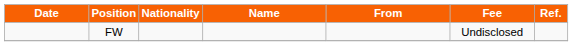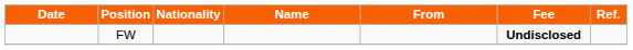FW | Fee: normal -> bold
